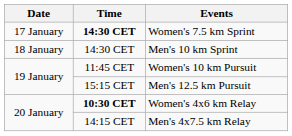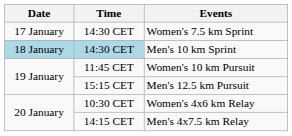Women's 7.5 km Sprint | Time: bold -> normal
Men's 10 km Sprint | Date: no background -> lightblue background
Men's 10 km Sprint | Time: no background -> lightblue background
Women's 4x6 km Relay | Time: bold -> normal
